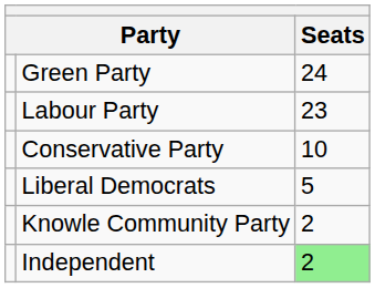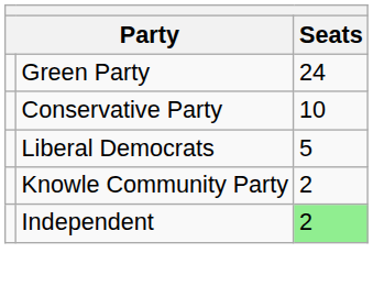- row: Labour Party | 23
